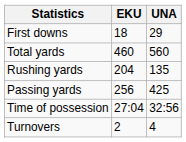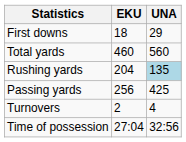Rushing yards | UNA: no background -> lightblue background
rows swapped: Turnovers <-> Time of possession
